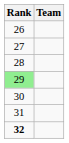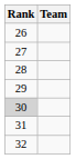29 | Rank: lightgreen background -> no background
30 | Rank: no background -> lightgrey background
32 | Rank: bold -> normal
